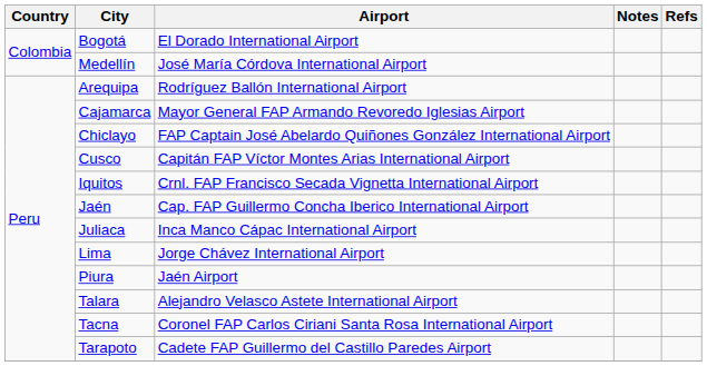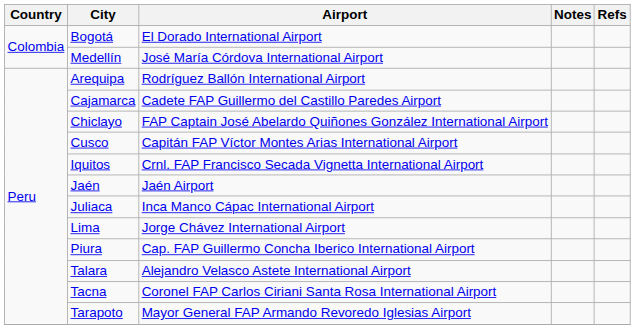Cajamarca | Airport: Mayor General FAP Armando Revoredo Iglesias Airport -> Cadete FAP Guillermo del Castillo Paredes Airport
Jaén | Airport: Cap. FAP Guillermo Concha Iberico International Airport -> Jaén Airport
Piura | Airport: Jaén Airport -> Cap. FAP Guillermo Concha Iberico International Airport
Tarapoto | Airport: Cadete FAP Guillermo del Castillo Paredes Airport -> Mayor General FAP Armando Revoredo Iglesias Airport
